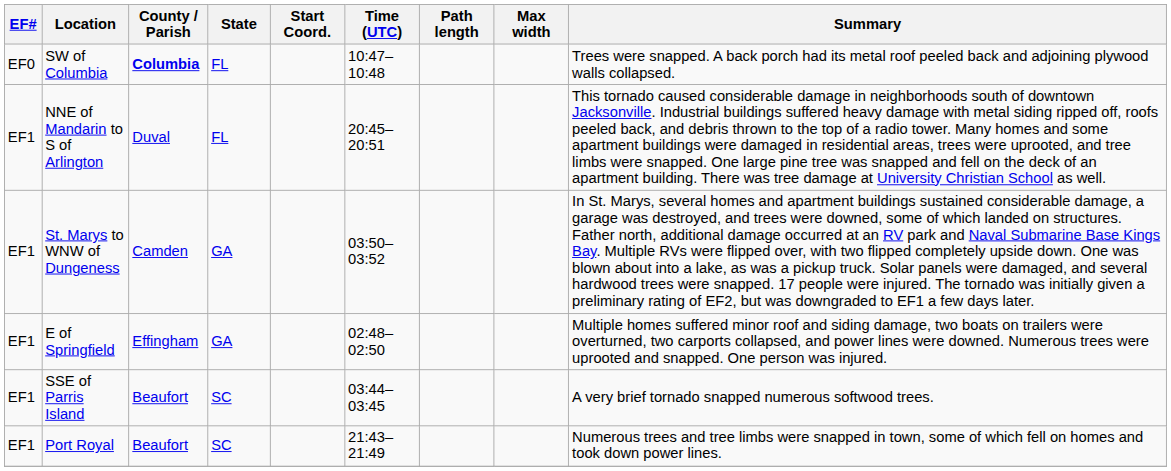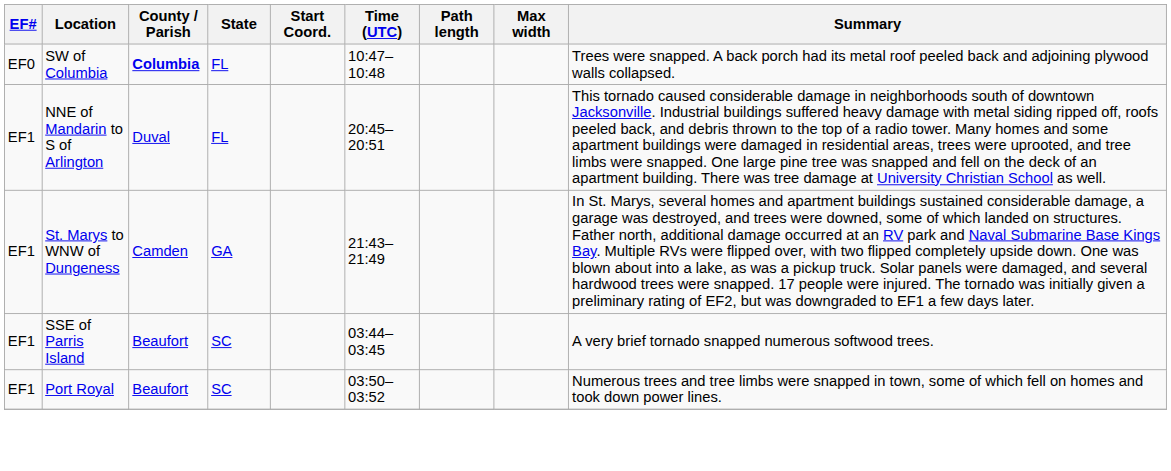St. Marys to WNW of Dungeness | Time (UTC): 03:50–03:52 -> 21:43–21:49
- row: EF1 | E of Springfield | Effingham | GA | 02:48–02:50 | Multiple homes suffered minor roof and siding damage, two boats on trailers were overturned, two carports collapsed, and power lines were downed. Numerous trees were uprooted and snapped. One person was injured.
Port Royal | Time (UTC): 21:43–21:49 -> 03:50–03:52
